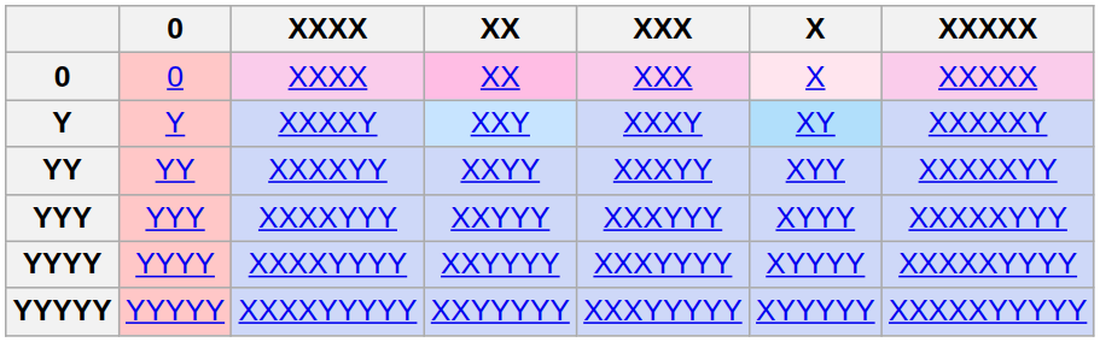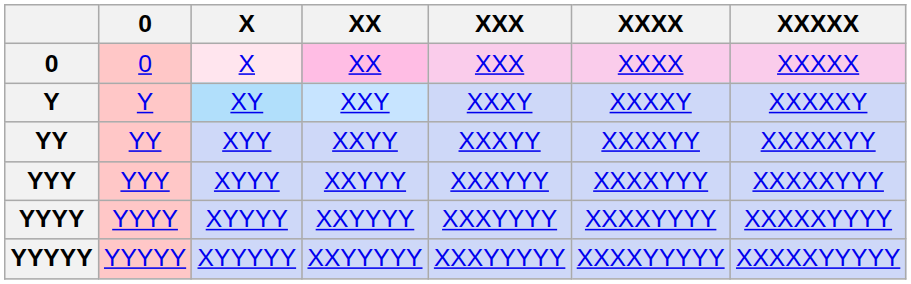columns swapped: X <-> XXXX
